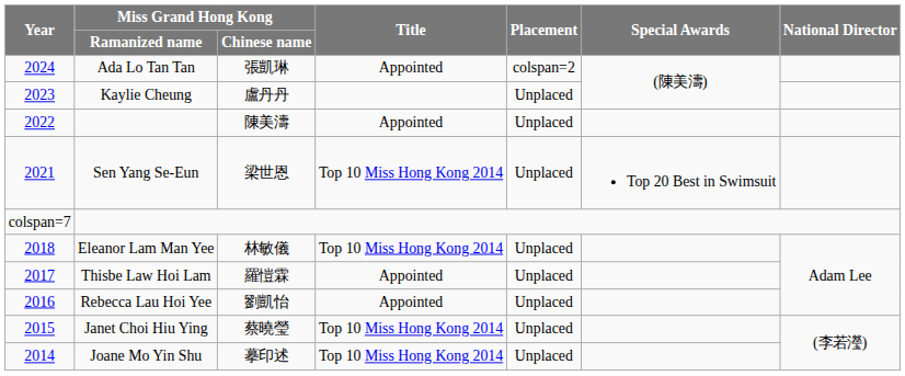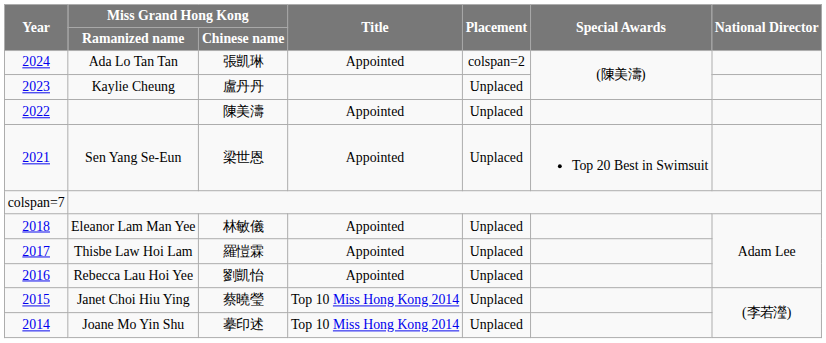梁世恩 | Title: Top 10 Miss Hong Kong 2014 -> Appointed
林敏儀 | Title: Top 10 Miss Hong Kong 2014 -> Appointed
